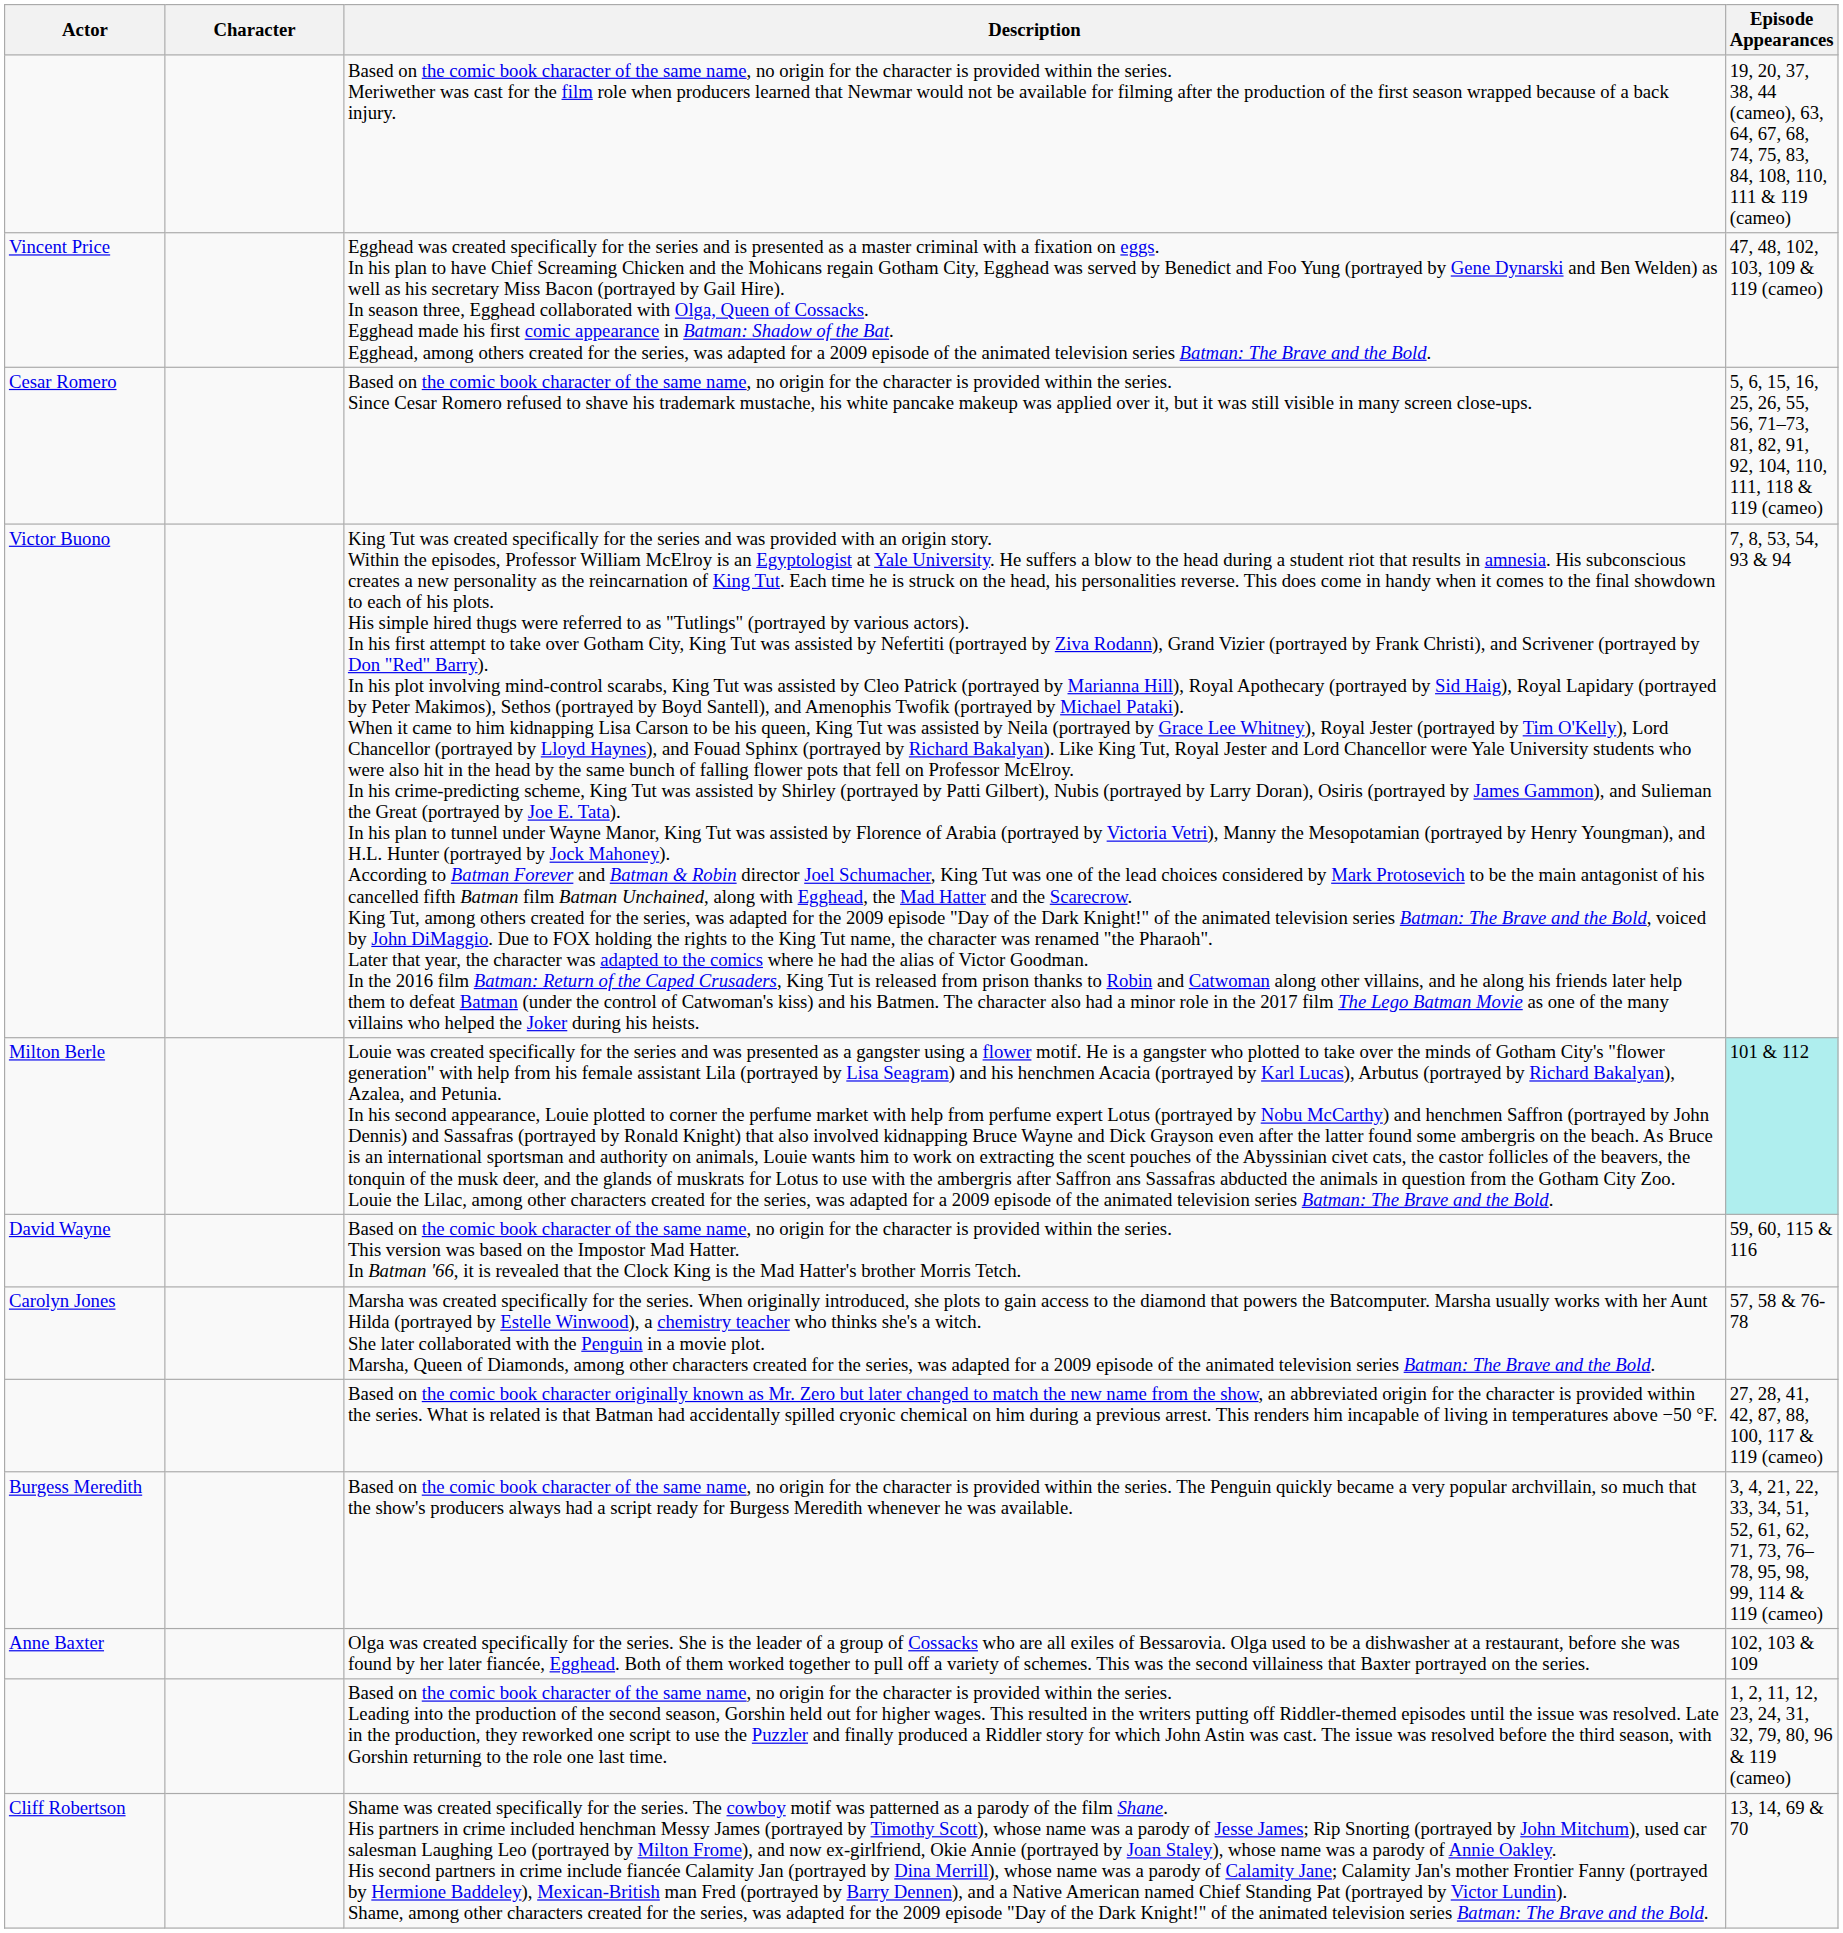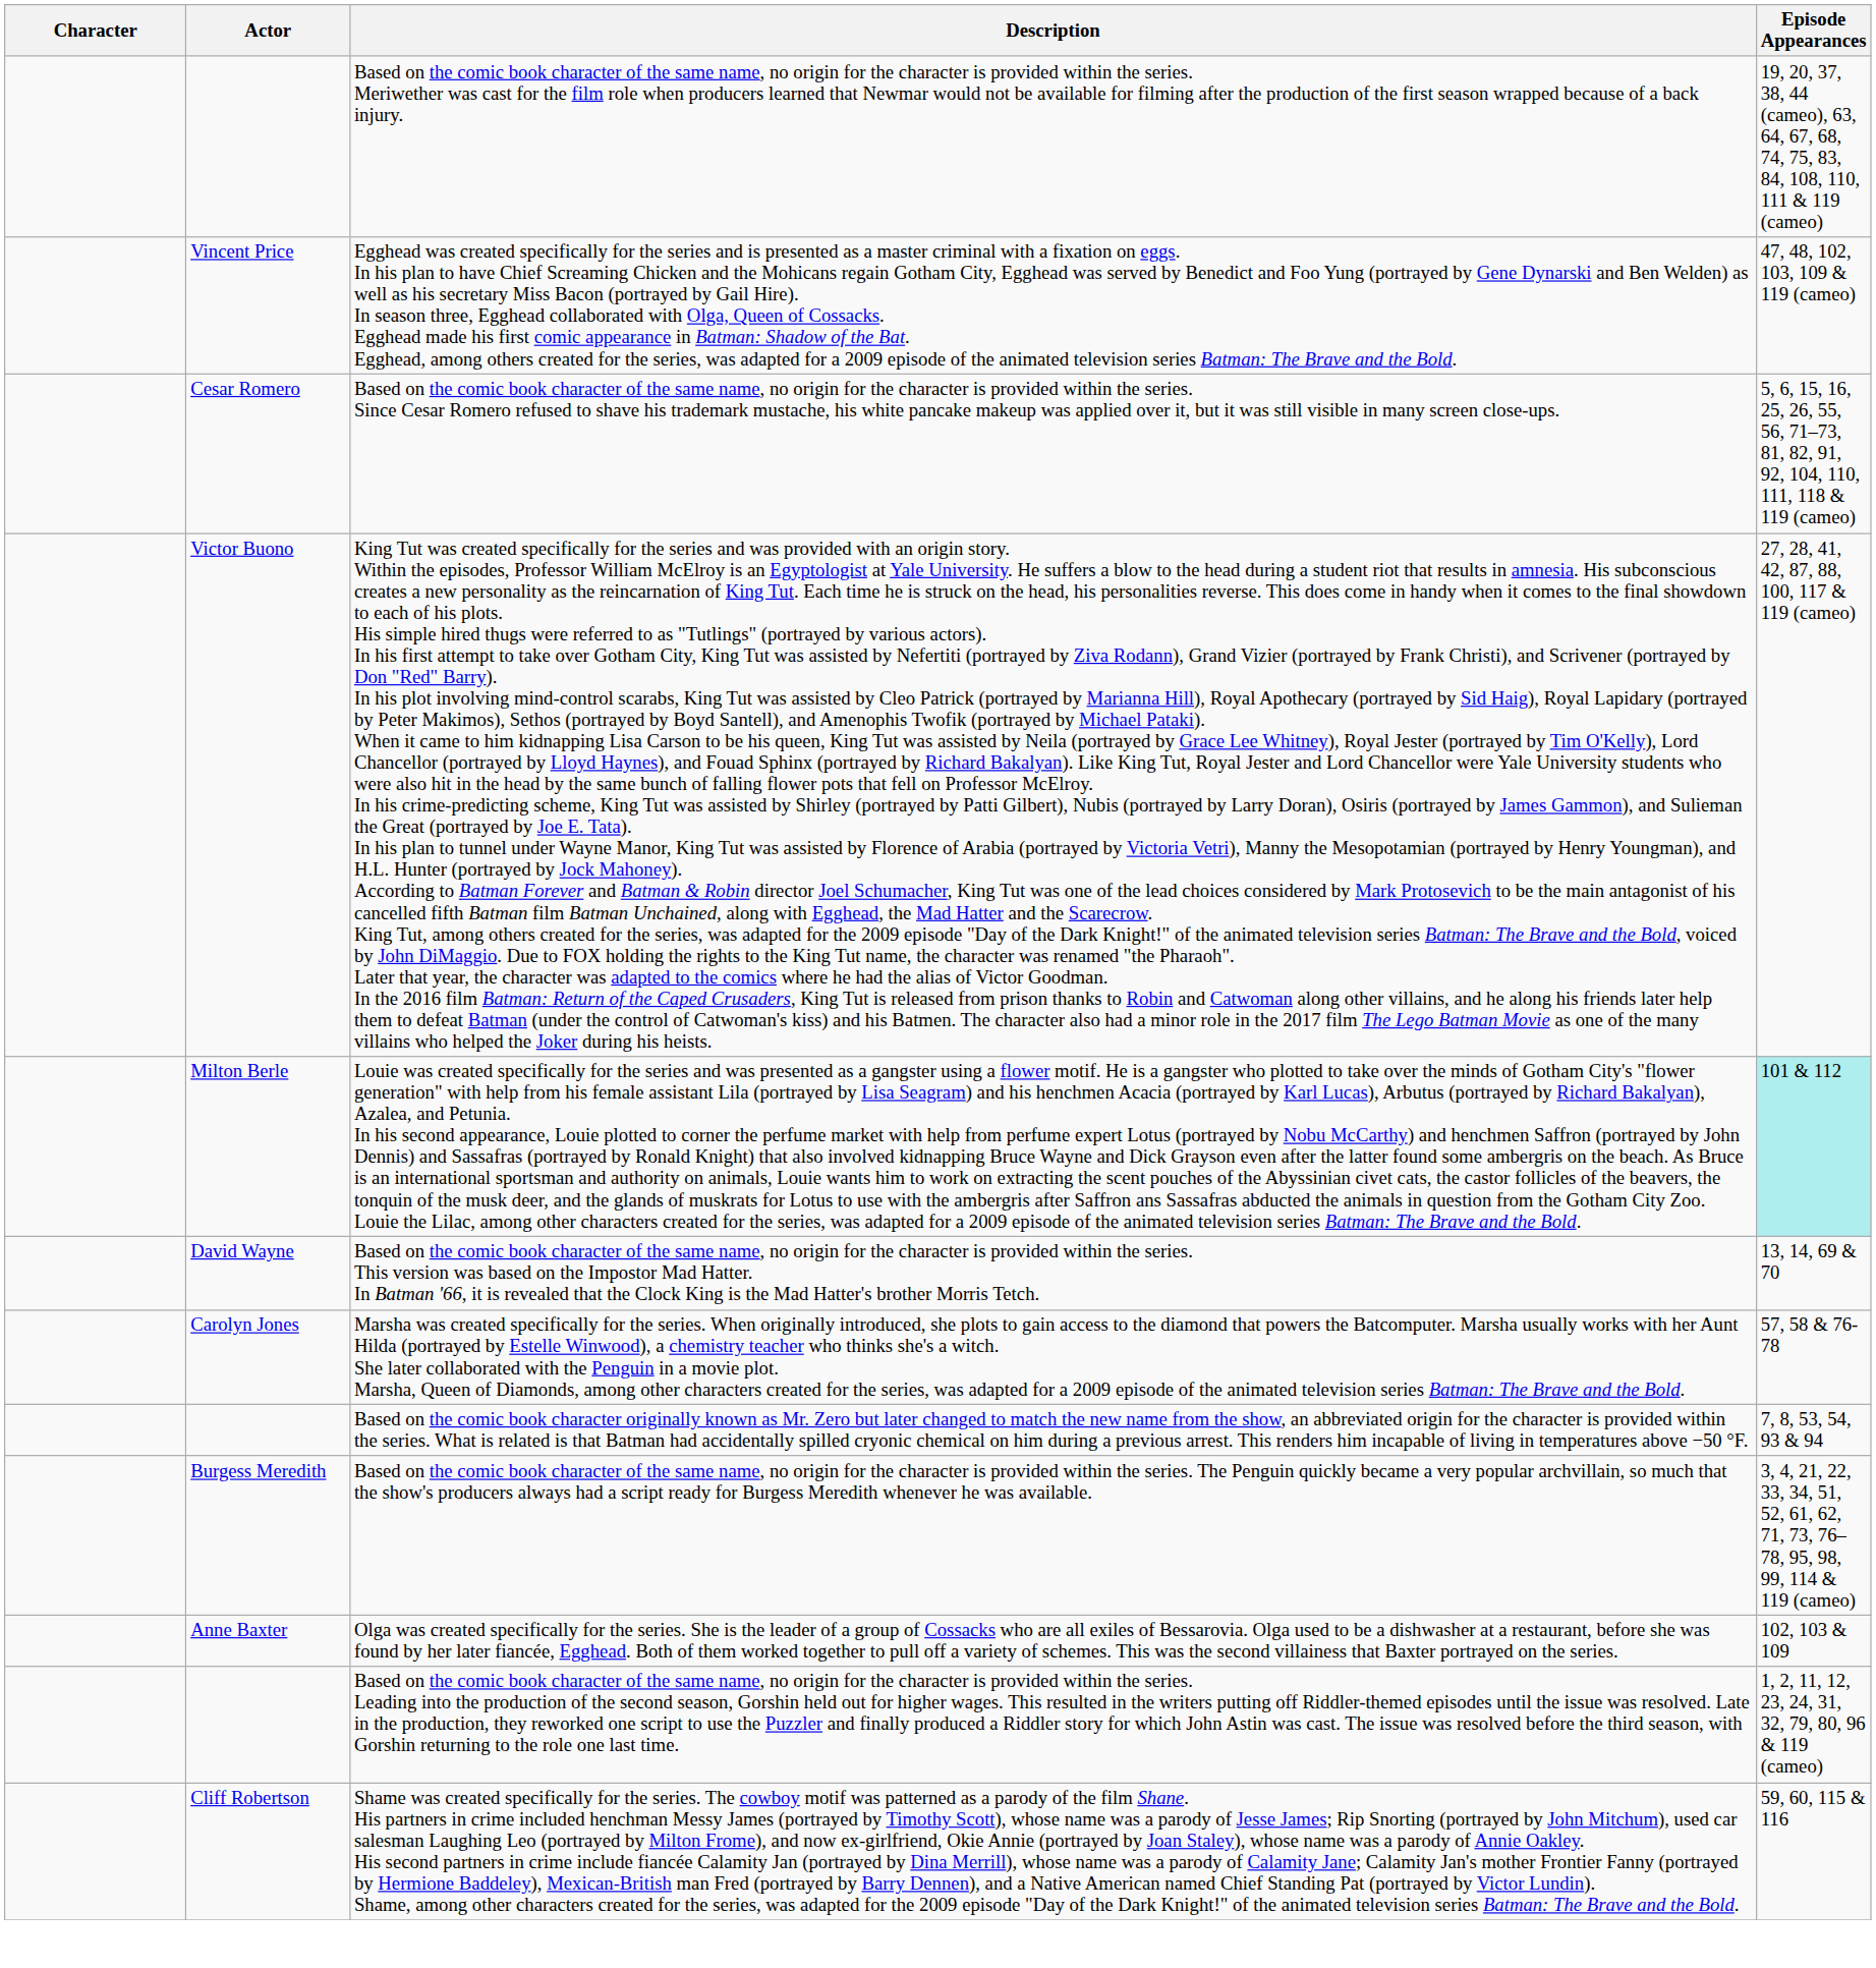columns swapped: Character <-> Actor
row 5 | Episode Appearances: 7, 8, 53, 54, 93 & 94 -> 27, 28, 41, 42, 87, 88, 100, 117 & 119 (cameo)
row 7 | Episode Appearances: 59, 60, 115 & 116 -> 13, 14, 69 & 70
row 9 | Episode Appearances: 27, 28, 41, 42, 87, 88, 100, 117 & 119 (cameo) -> 7, 8, 53, 54, 93 & 94
row 13 | Episode Appearances: 13, 14, 69 & 70 -> 59, 60, 115 & 116
